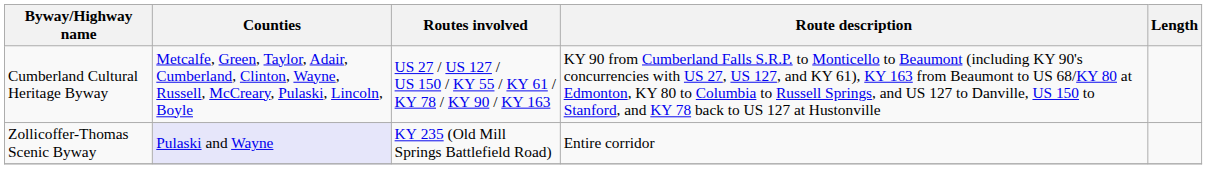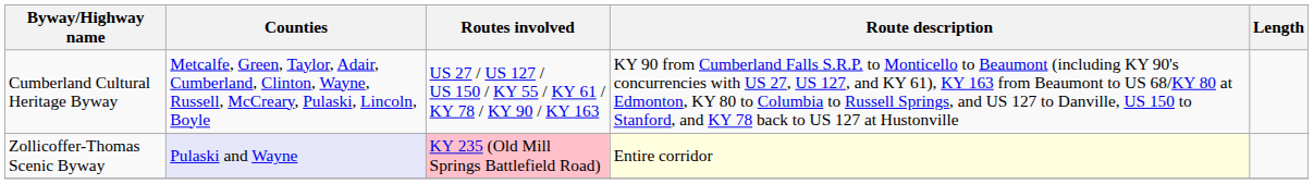Zollicoffer-Thomas Scenic Byway | Routes involved: no background -> pink background
Zollicoffer-Thomas Scenic Byway | Route description: no background -> lightyellow background
